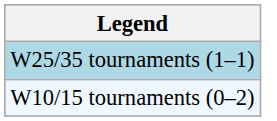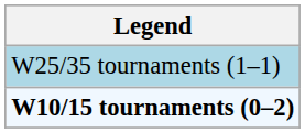row 3 | column 1: normal -> bold
